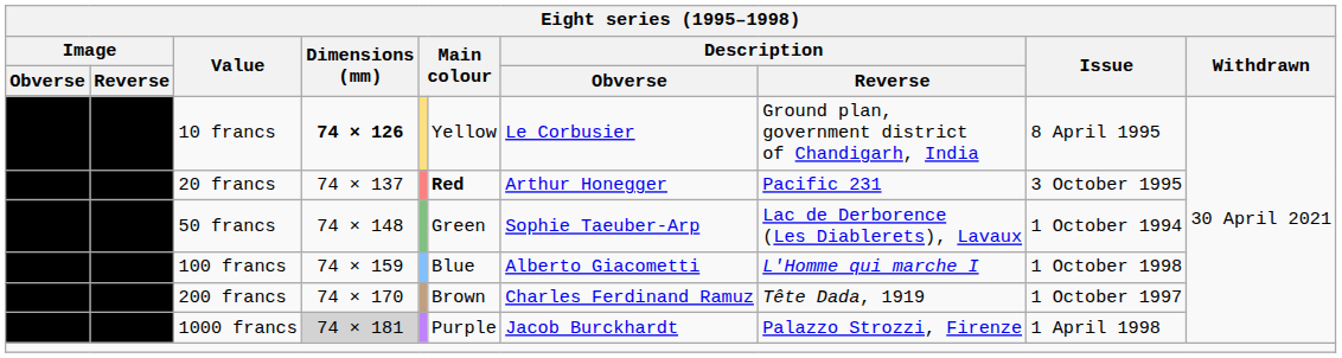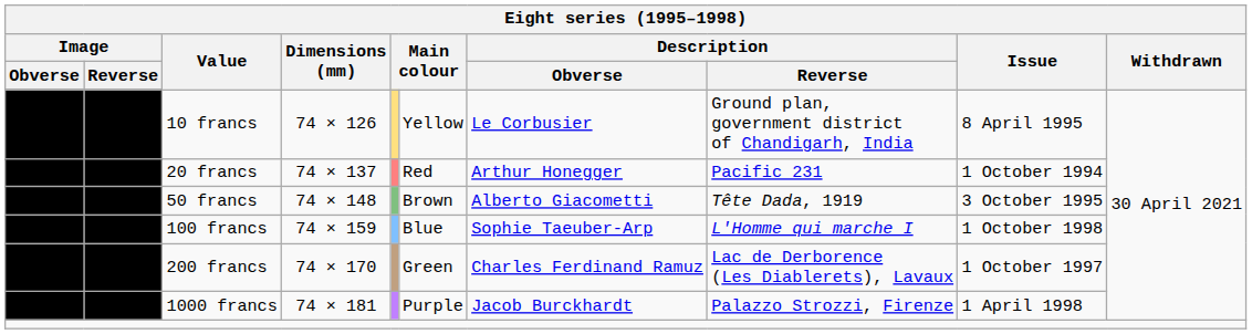10 francs | Dimensions (mm): bold -> normal
20 francs | column 6: bold -> normal
20 francs | Issue: 3 October 1995 -> 1 October 1994
50 francs | column 6: Green -> Brown
50 francs | Description / Obverse: Sophie Taeuber-Arp -> Alberto Giacometti
50 francs | Description / Reverse: Lac de Derborence (Les Diablerets), Lavaux -> Tête Dada, 1919
50 francs | Issue: 1 October 1994 -> 3 October 1995
100 francs | Description / Obverse: Alberto Giacometti -> Sophie Taeuber-Arp
200 francs | column 6: Brown -> Green
200 francs | Description / Reverse: Tête Dada, 1919 -> Lac de Derborence (Les Diablerets), Lavaux
1000 francs | Dimensions (mm): lightgrey background -> no background
